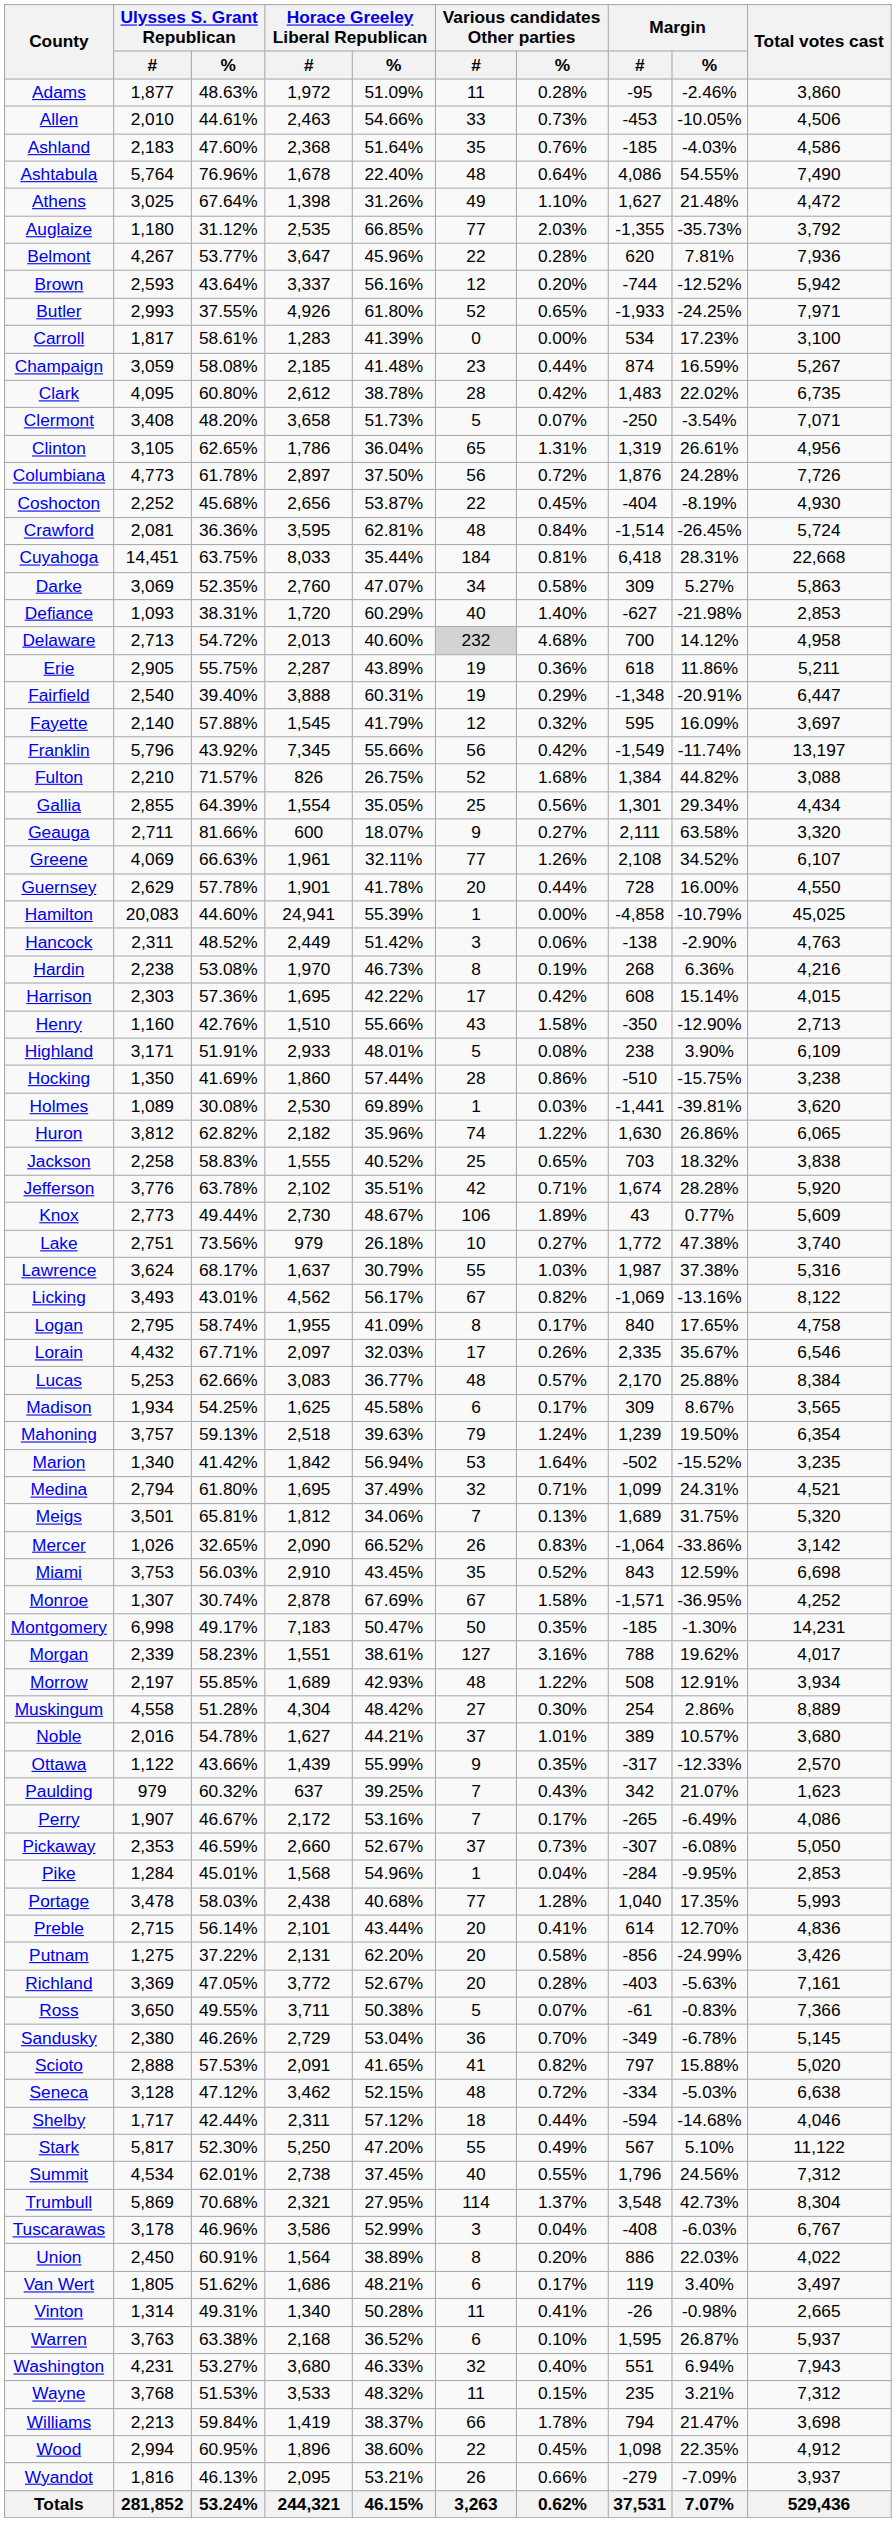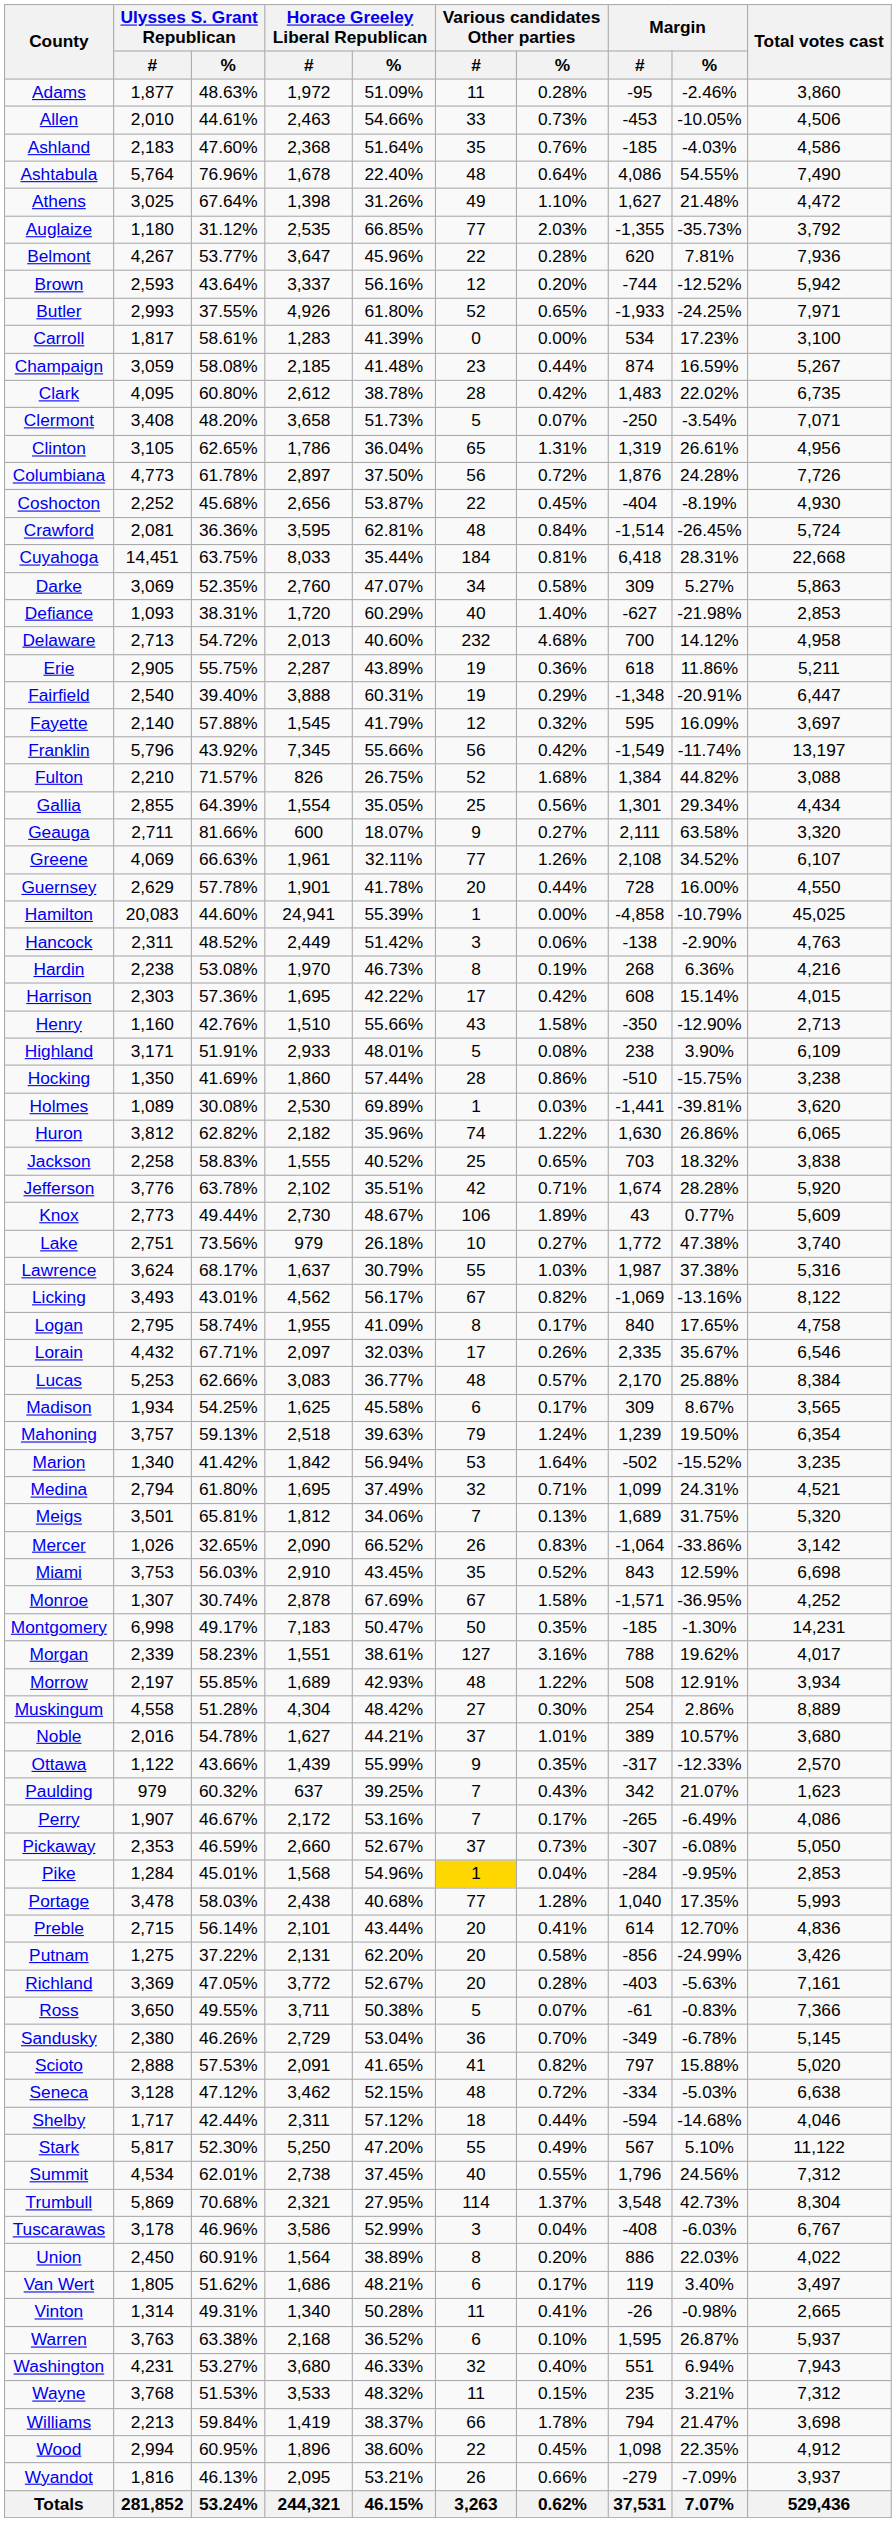Delaware | Various candidates Other parties / #: lightgrey background -> no background
Pike | Various candidates Other parties / #: no background -> gold background
